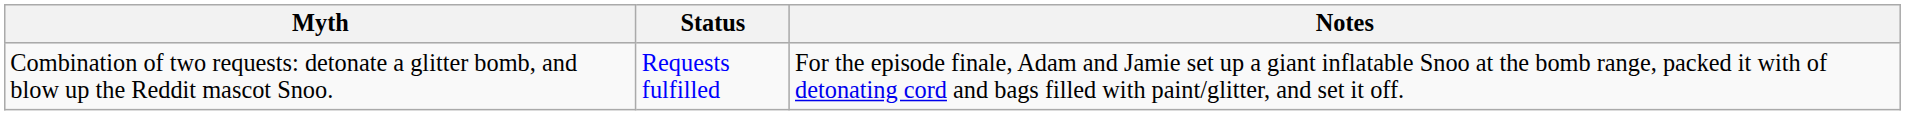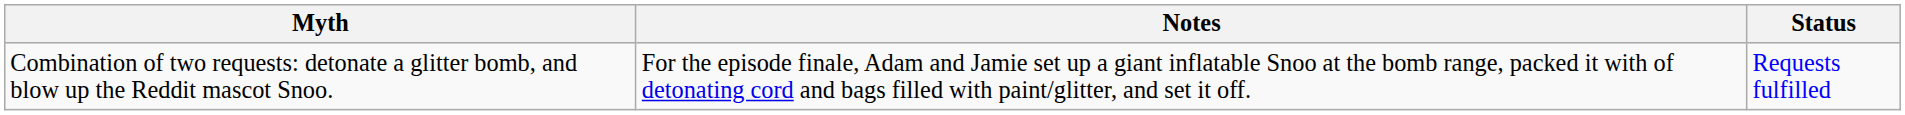columns swapped: Status <-> Notes
